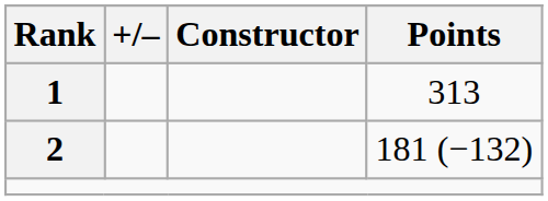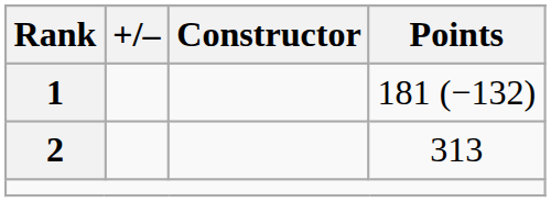1 | Points: 313 -> 181 (−132)
2 | Points: 181 (−132) -> 313
